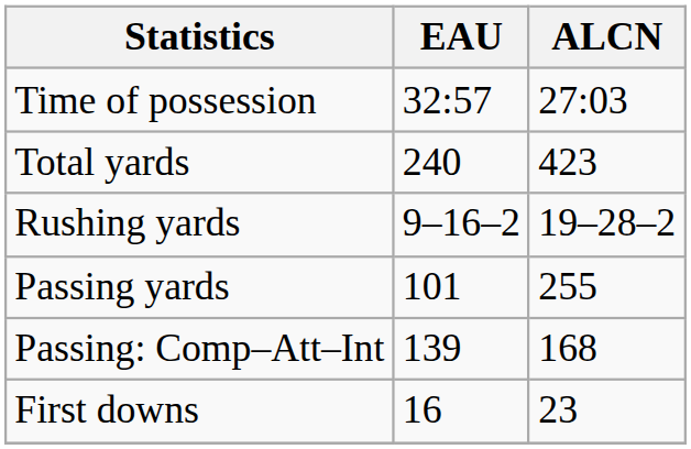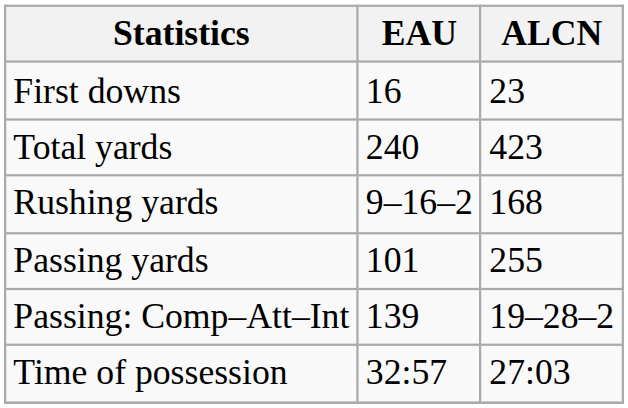rows swapped: First downs <-> Time of possession
Rushing yards | ALCN: 19–28–2 -> 168
Passing: Comp–Att–Int | ALCN: 168 -> 19–28–2
